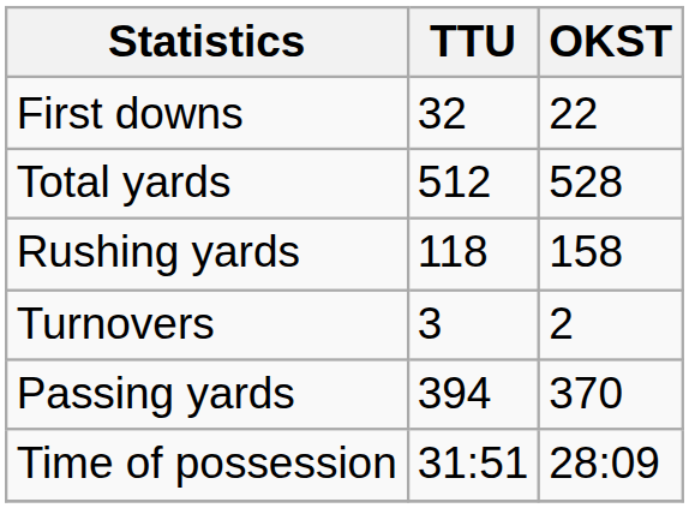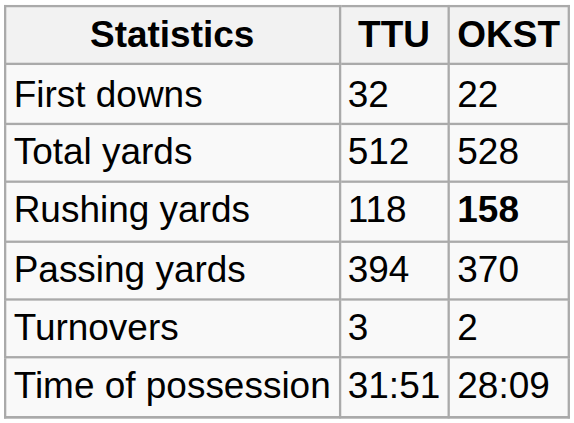Rushing yards | OKST: normal -> bold
rows swapped: Passing yards <-> Turnovers
